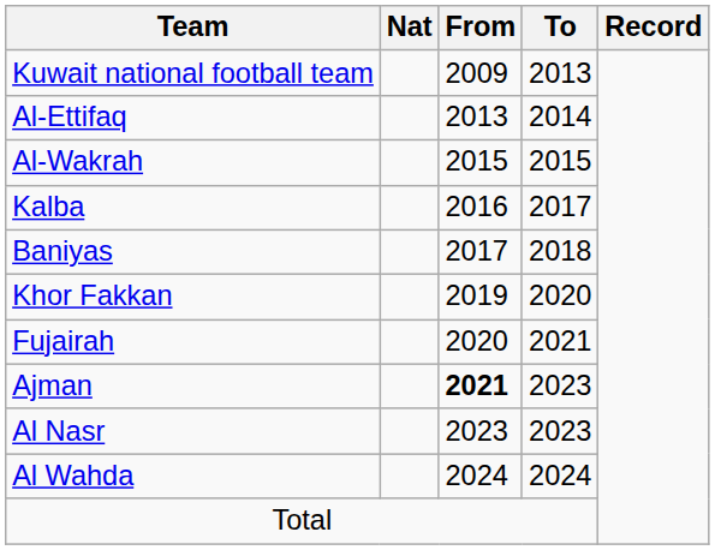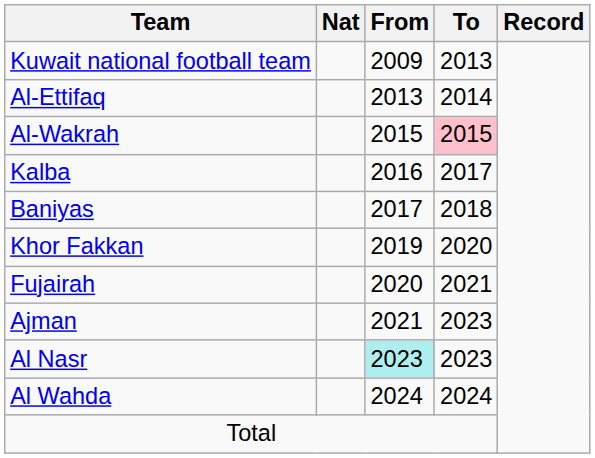Al-Wakrah | To: no background -> pink background
Ajman | From: bold -> normal
Al Nasr | From: no background -> paleturquoise background
